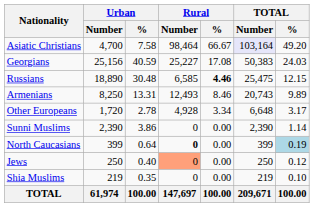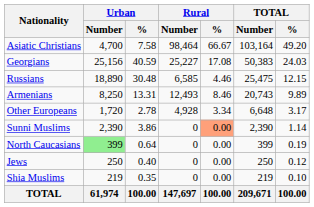Asiatic Christians | TOTAL / Number: lavender background -> no background
Russians | Rural / %: bold -> normal
Sunni Muslims | Rural / %: no background -> lightsalmon background
North Caucasians | Urban / Number: no background -> lightgreen background
North Caucasians | Rural / Number: bold -> normal
North Caucasians | TOTAL / %: lightblue background -> no background
Jews | Rural / Number: lightsalmon background -> no background
